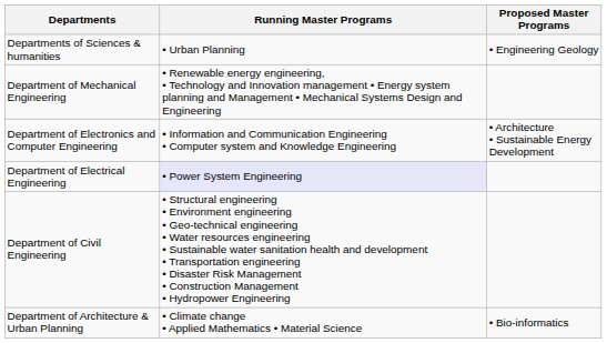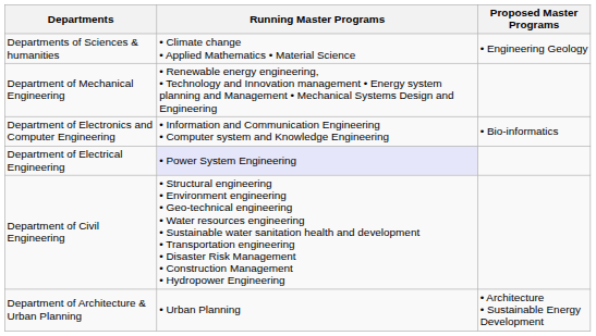Departments of Sciences & humanities | Running Master Programs: • Urban Planning -> • Climate change • Applied Mathematics • Material Science
Department of Electronics and Computer Engineering | Proposed Master Programs: • Architecture • Sustainable Energy Development -> • Bio-informatics
Department of Architecture & Urban Planning | Running Master Programs: • Climate change • Applied Mathematics • Material Science -> • Urban Planning
Department of Architecture & Urban Planning | Proposed Master Programs: • Bio-informatics -> • Architecture • Sustainable Energy Development
